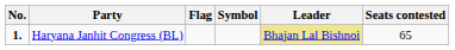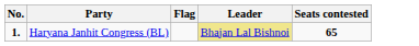- column: Symbol
Haryana Janhit Congress (BL) | Seats contested: normal -> bold
